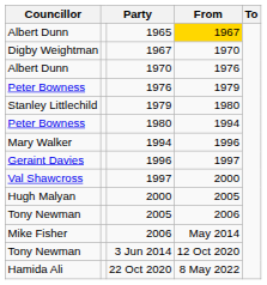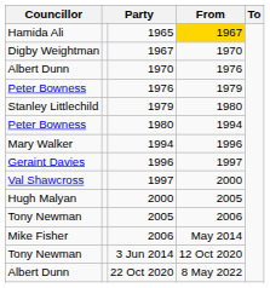1965 | Councillor: Albert Dunn -> Hamida Ali
22 Oct 2020 | Councillor: Hamida Ali -> Albert Dunn
